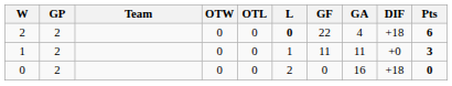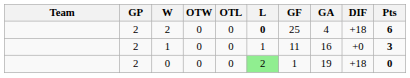columns swapped: Team <-> W
row 2 | GF: 22 -> 25
row 3 | GA: 11 -> 16
row 4 | L: no background -> lightgreen background
row 4 | GF: 0 -> 1
row 4 | GA: 16 -> 19
